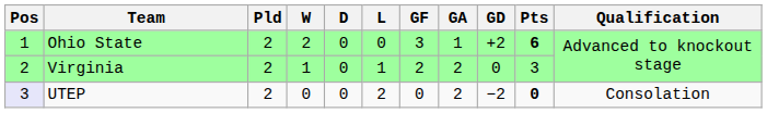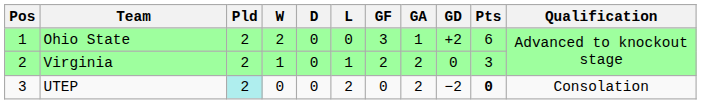Ohio State | Pts: bold -> normal
UTEP | Pos: lavender background -> no background
UTEP | Pld: no background -> paleturquoise background
